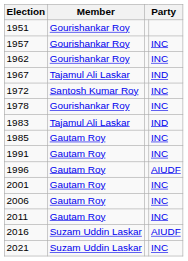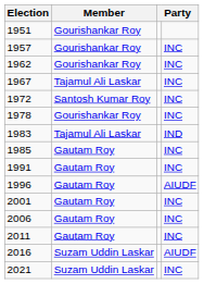1967 | column 4: IND -> INC
